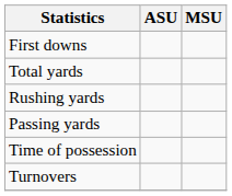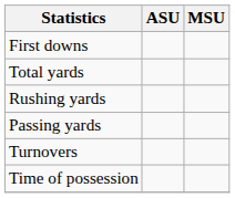rows swapped: Turnovers <-> Time of possession
